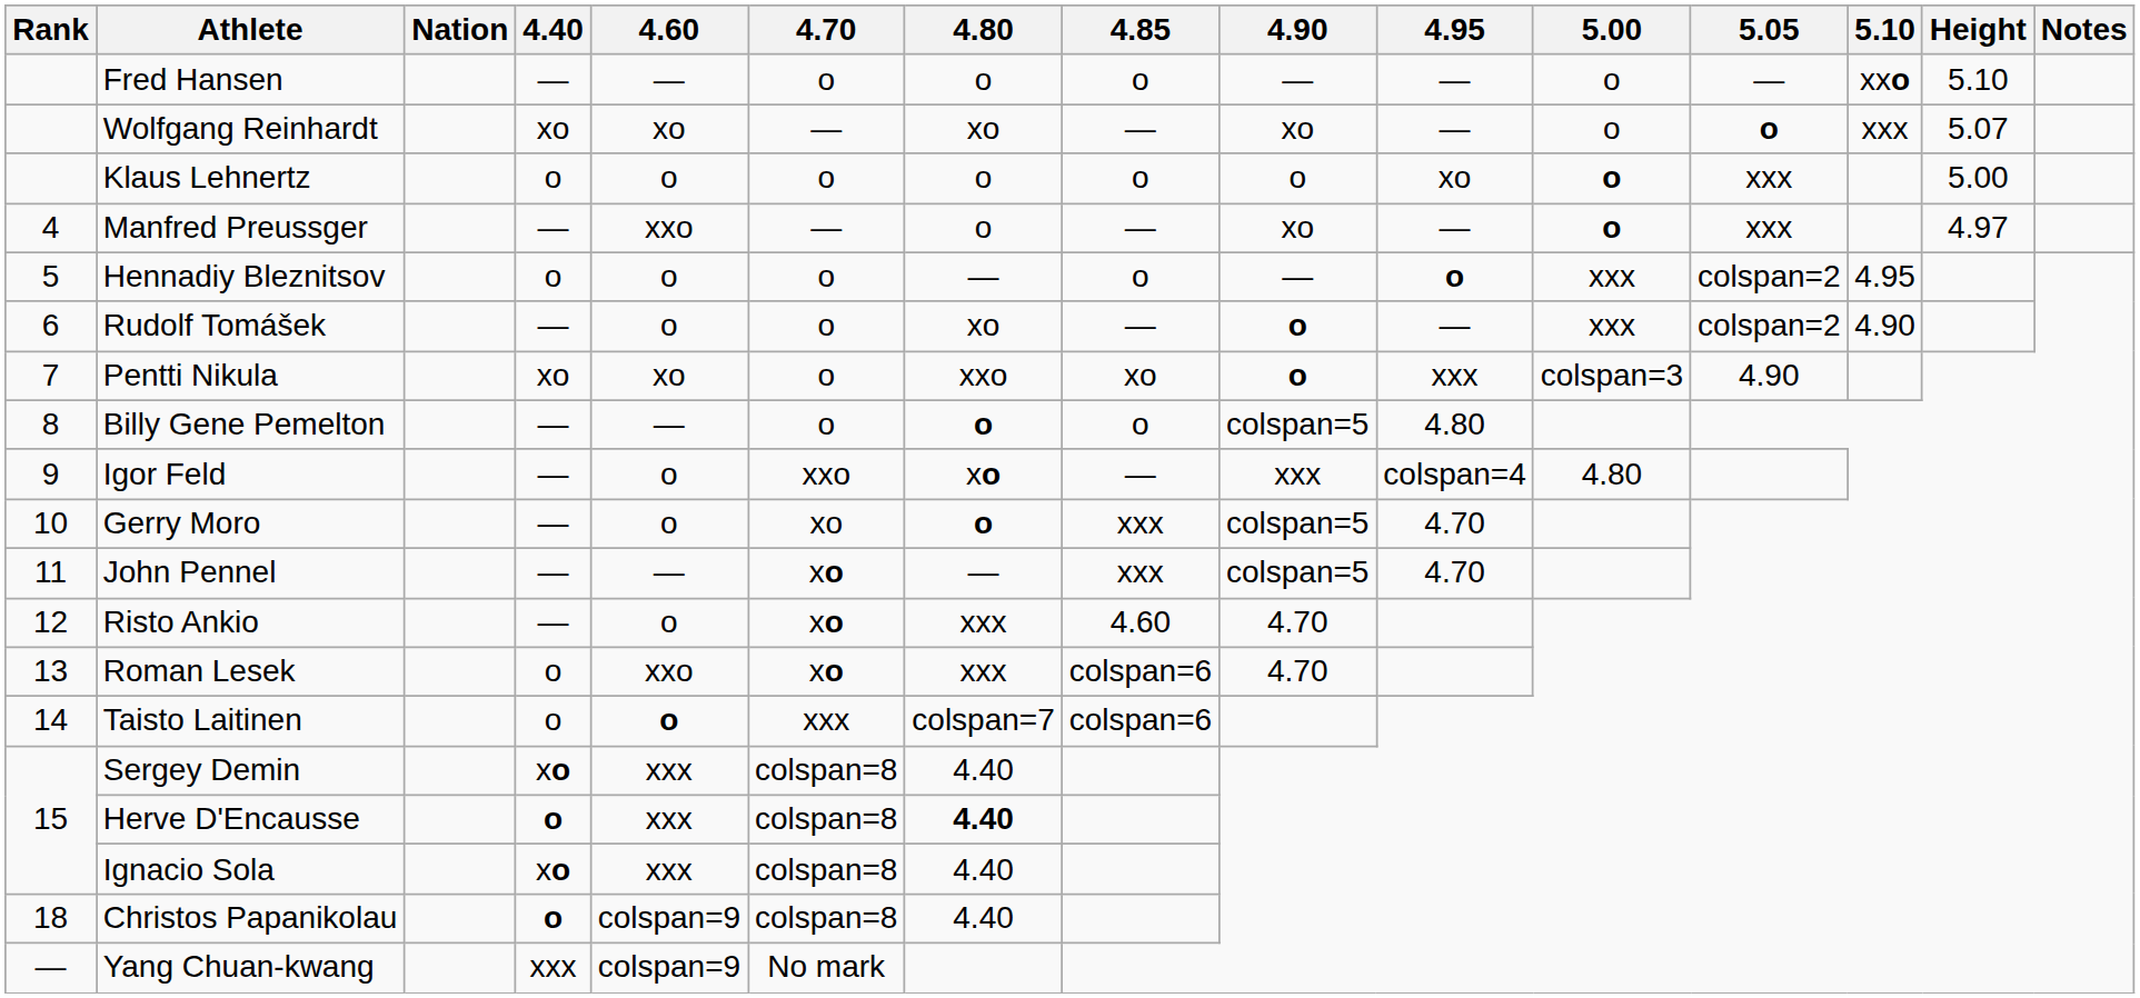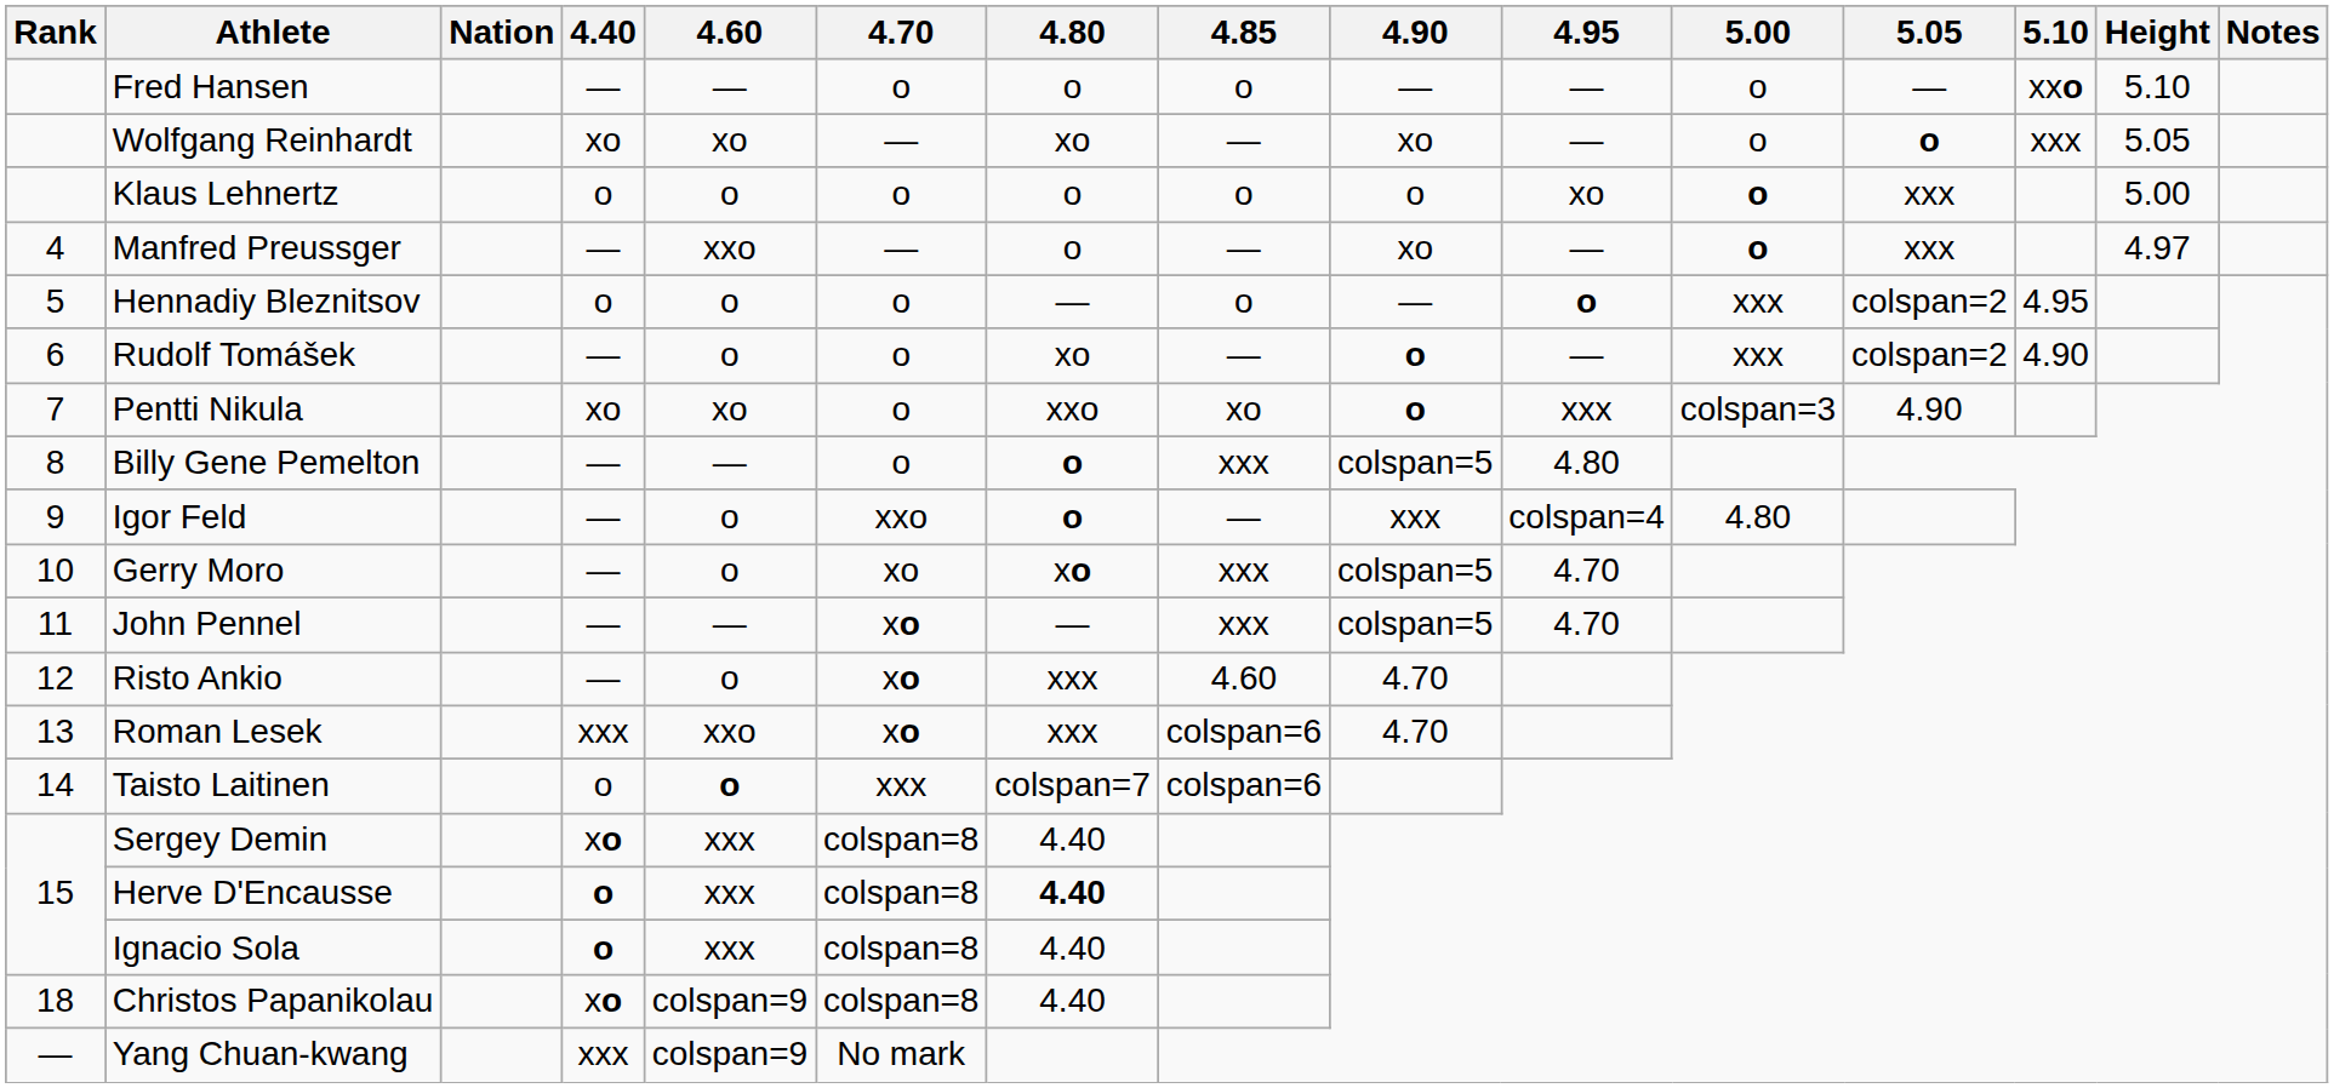Wolfgang Reinhardt | Height: 5.07 -> 5.05
Billy Gene Pemelton | 4.85: o -> xxx
Igor Feld | 4.80: xo -> o
Gerry Moro | 4.80: o -> xo
Roman Lesek | 4.40: o -> xxx
Ignacio Sola | 4.40: xo -> o
Christos Papanikolau | 4.40: o -> xo
